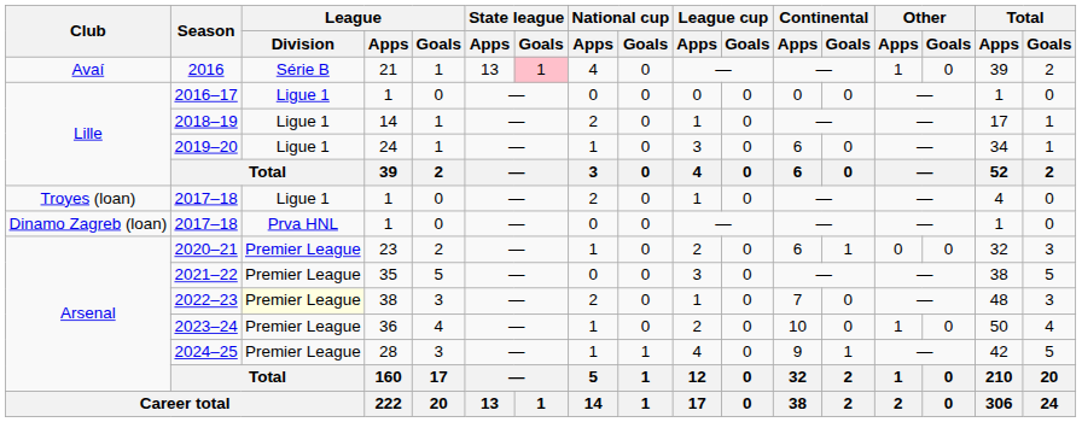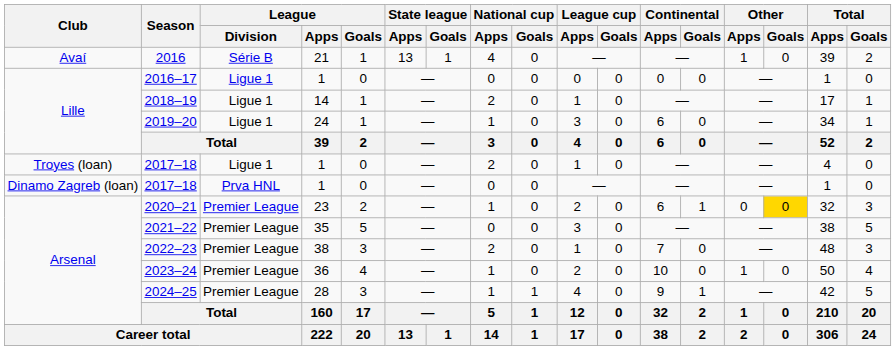2016 | State league / Goals: pink background -> no background
2020–21 | Other / Goals: no background -> gold background
2022–23 | League / Division: lightyellow background -> no background
